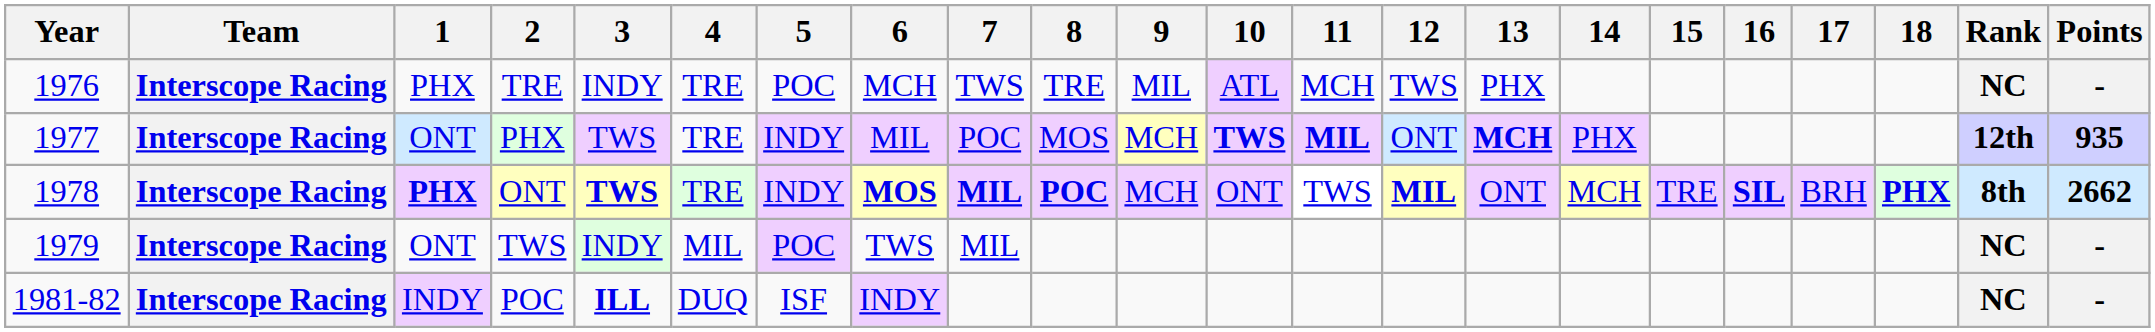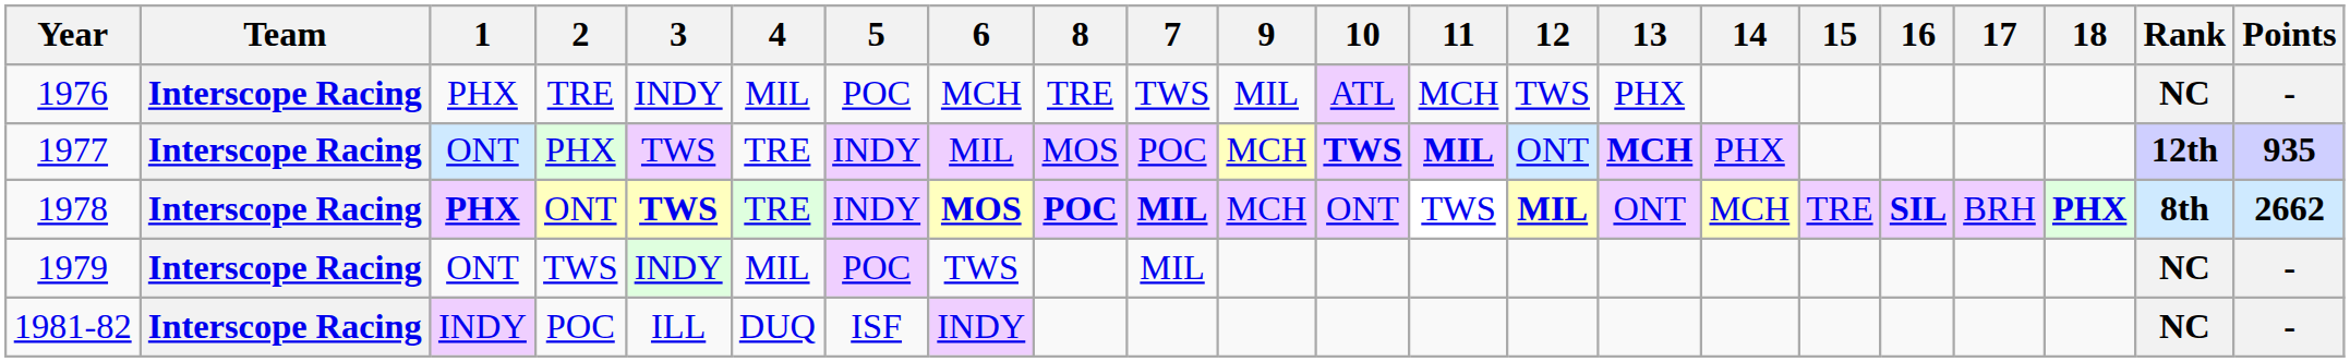columns swapped: 7 <-> 8
row 2 | 4: TRE -> MIL
row 6 | 3: bold -> normal
